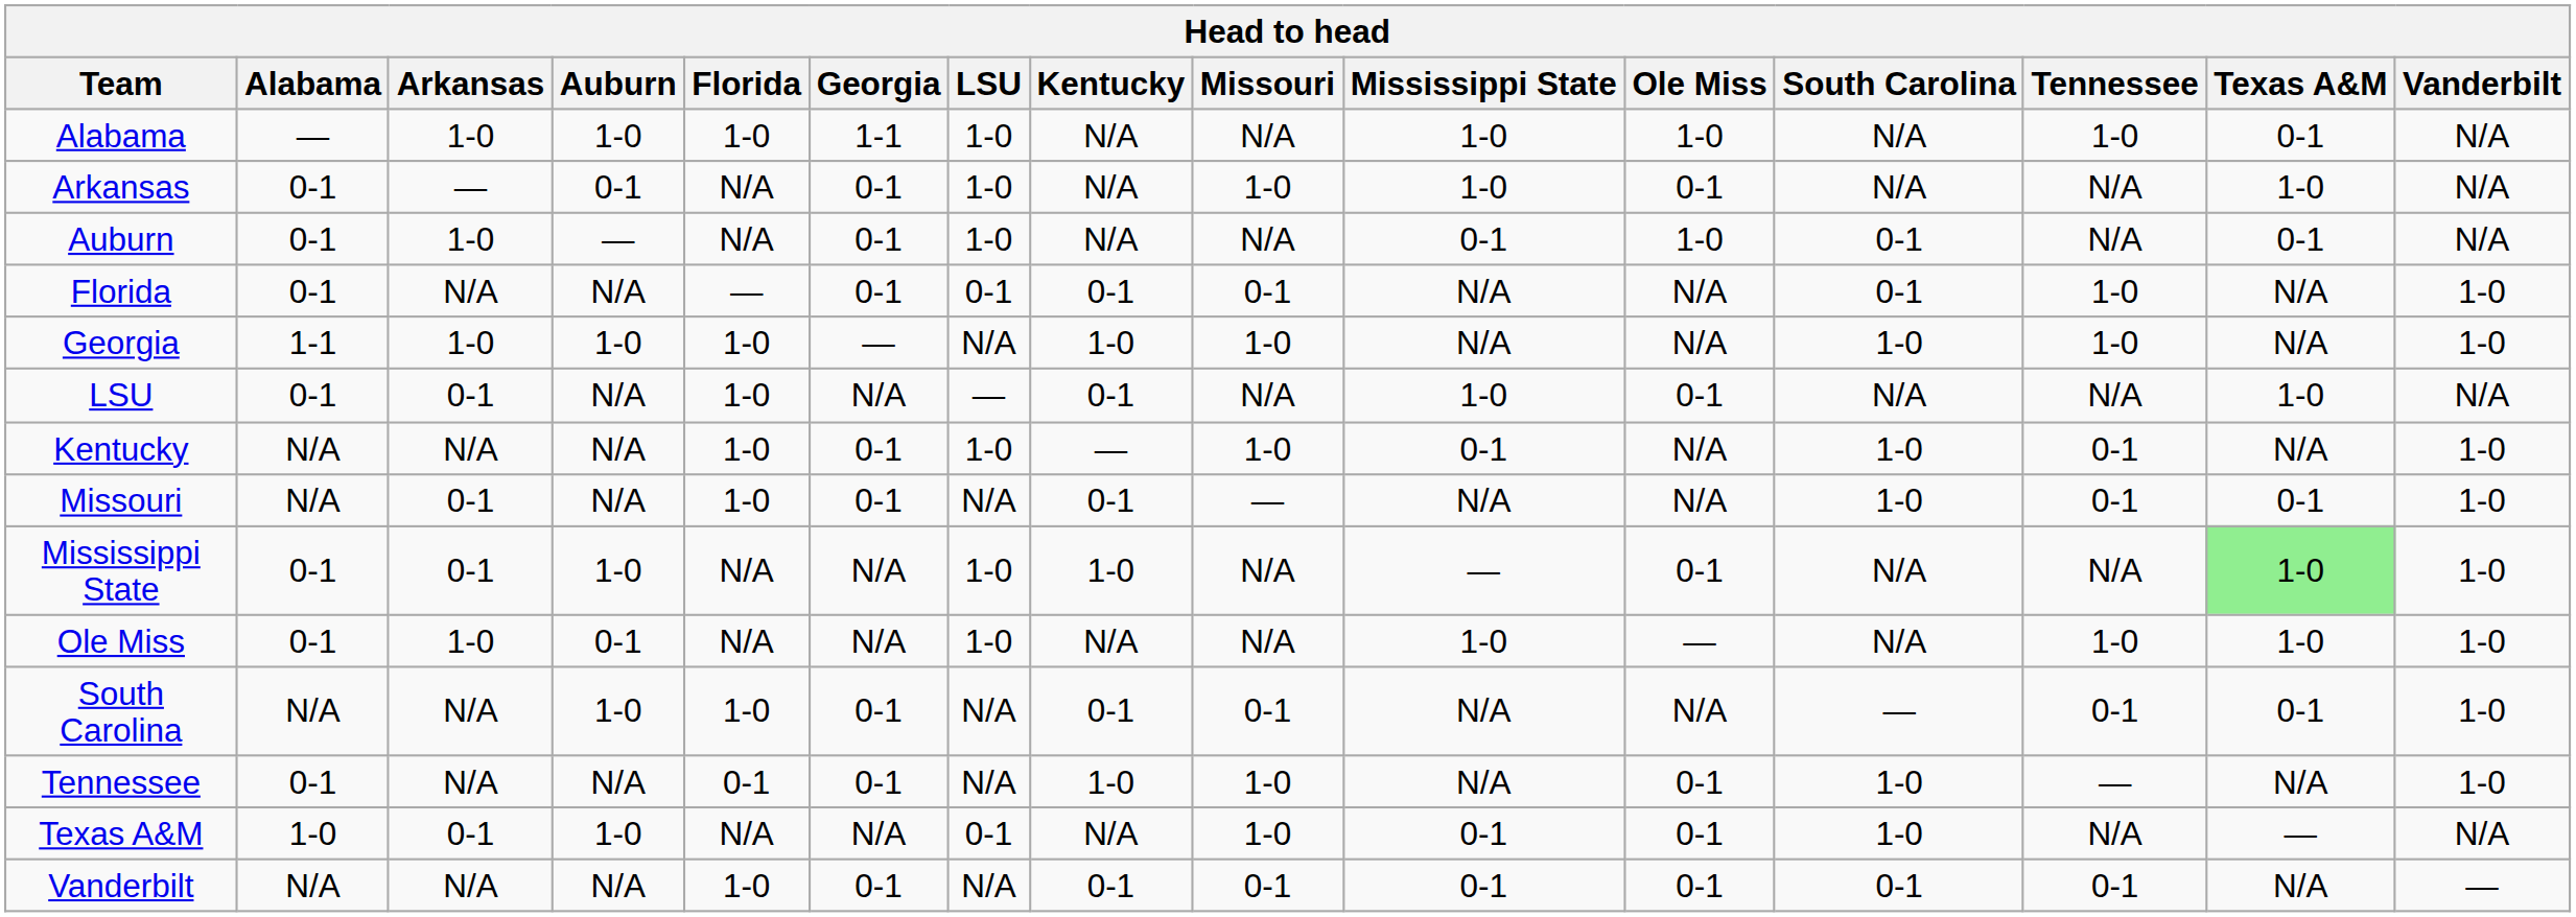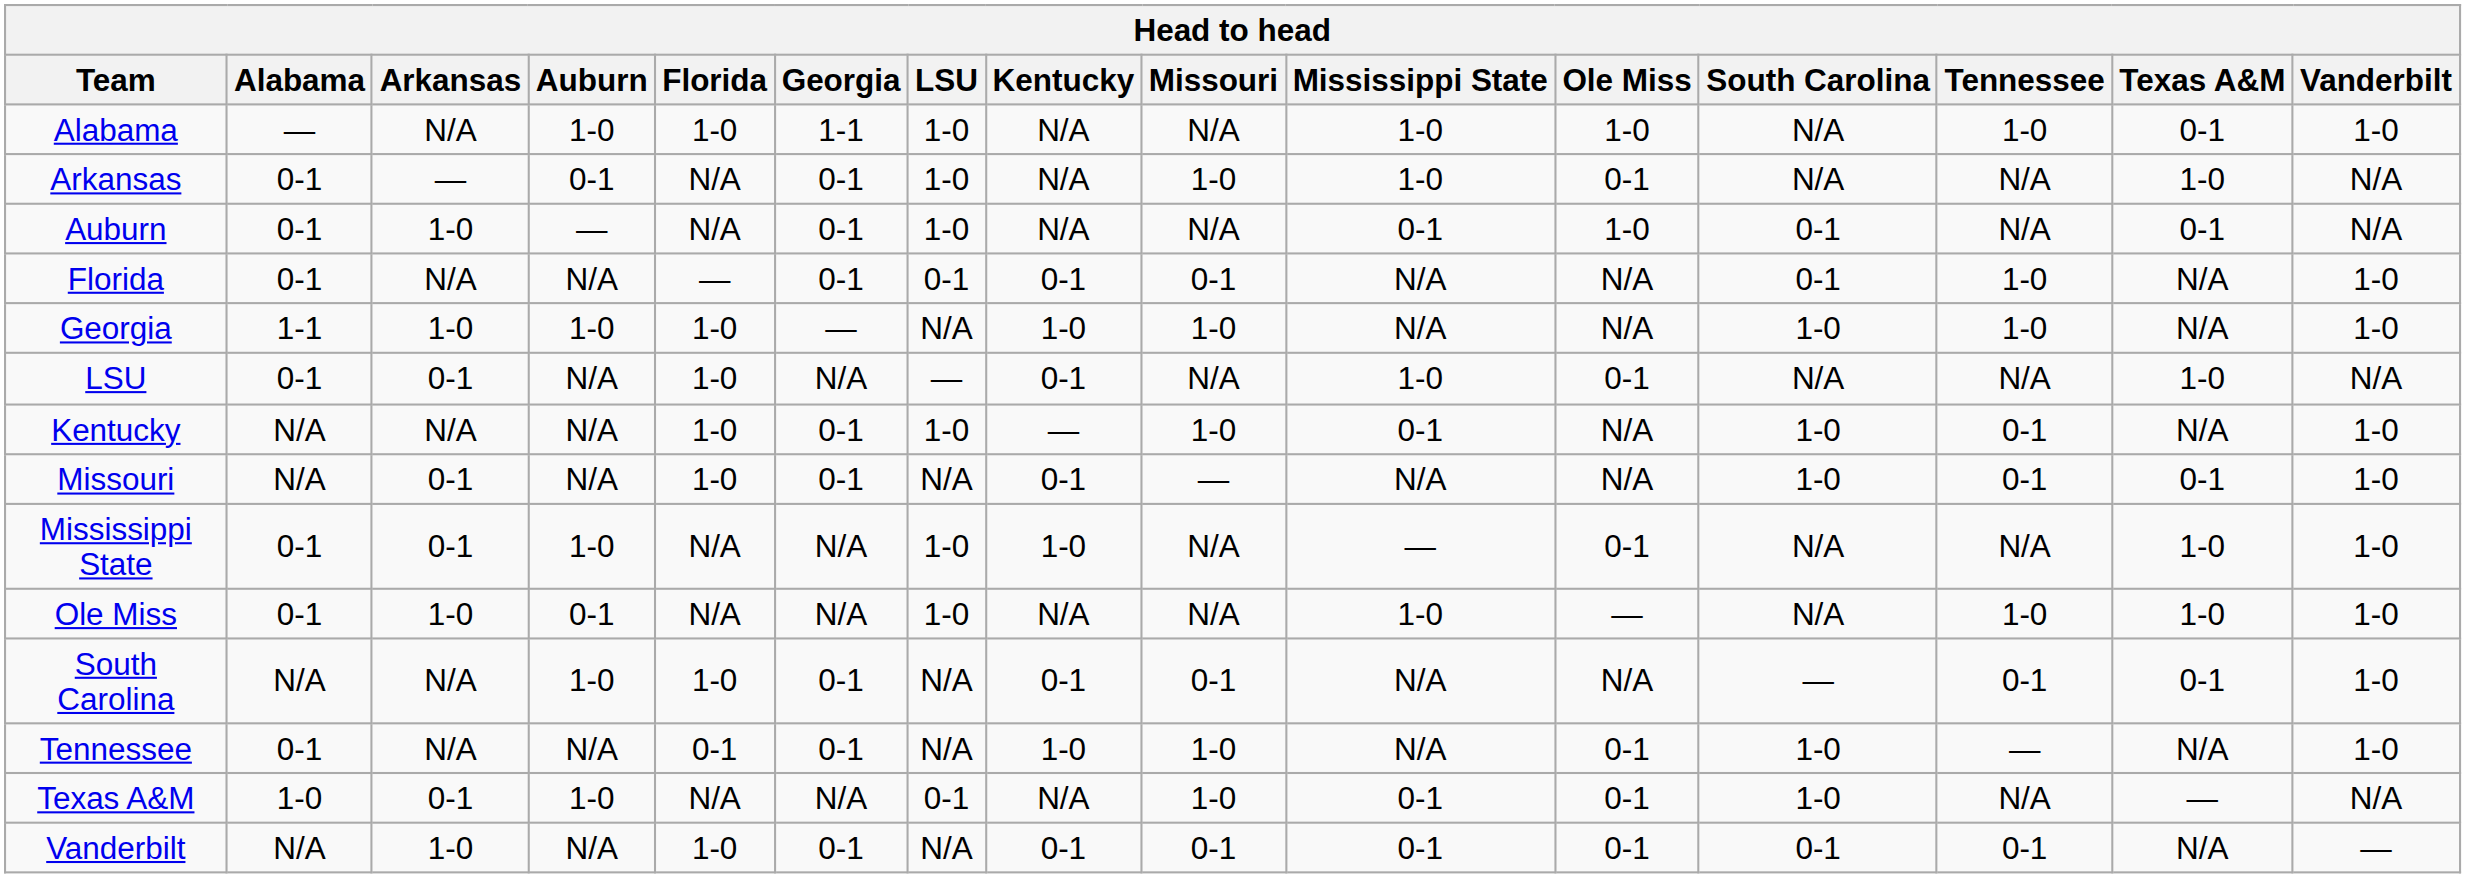row 3 | Arkansas: 1-0 -> N/A
row 3 | Vanderbilt: N/A -> 1-0
row 11 | Texas A&M: lightgreen background -> no background
row 16 | Arkansas: N/A -> 1-0
